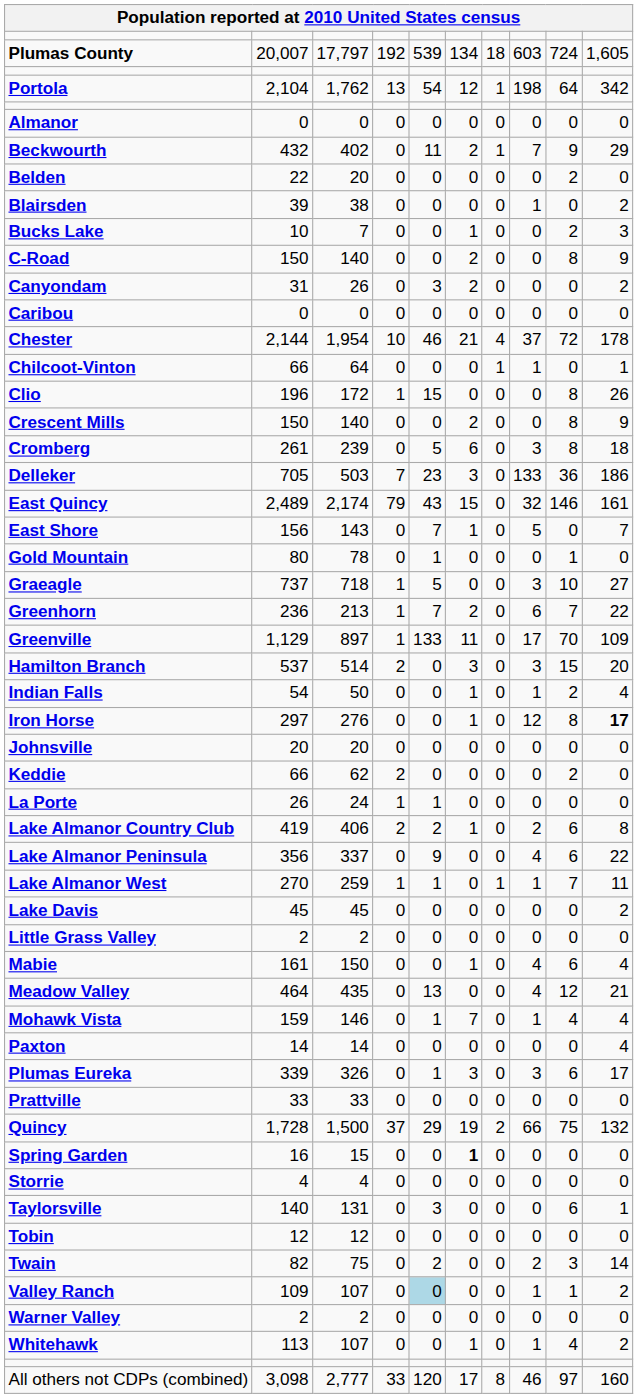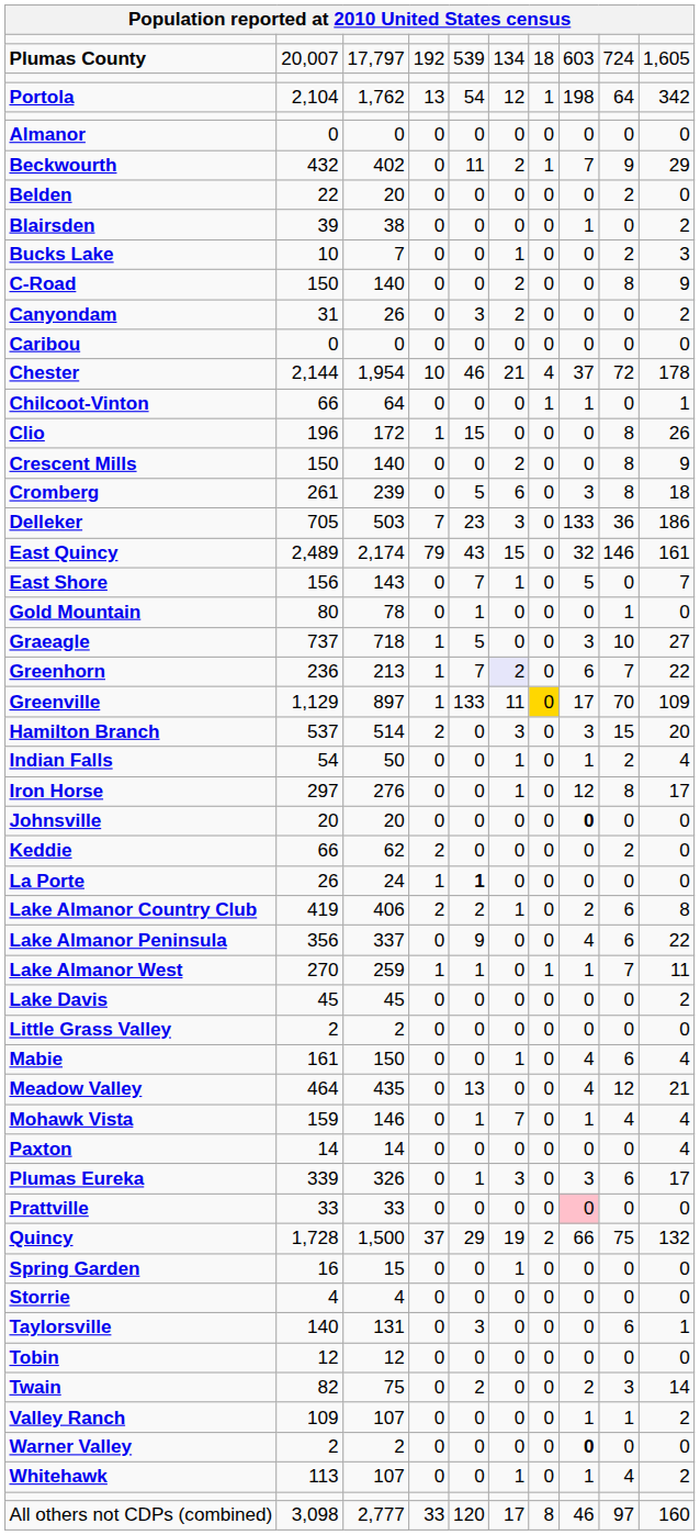Greenhorn | column 6: no background -> lavender background
Greenville | column 7: no background -> gold background
Iron Horse | column 10: bold -> normal
Johnsville | column 8: normal -> bold
La Porte | column 5: normal -> bold
Prattville | column 8: no background -> pink background
Spring Garden | column 6: bold -> normal
Valley Ranch | column 5: lightblue background -> no background
Warner Valley | column 8: normal -> bold
